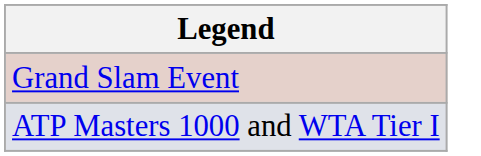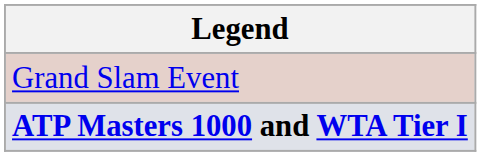row 3 | column 1: normal -> bold
